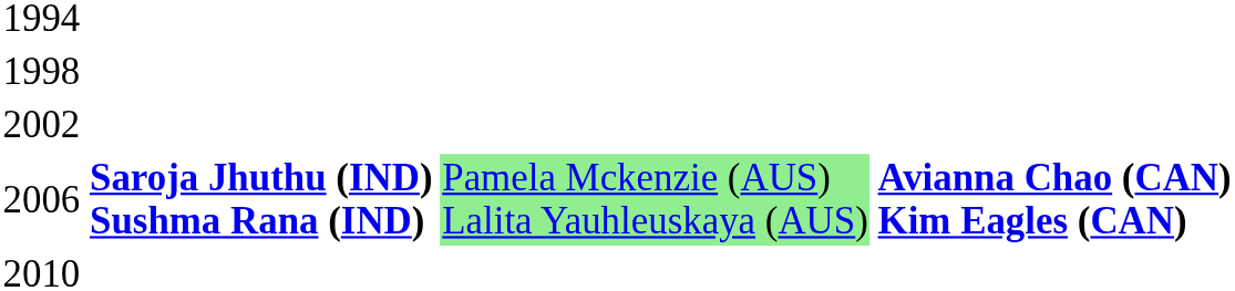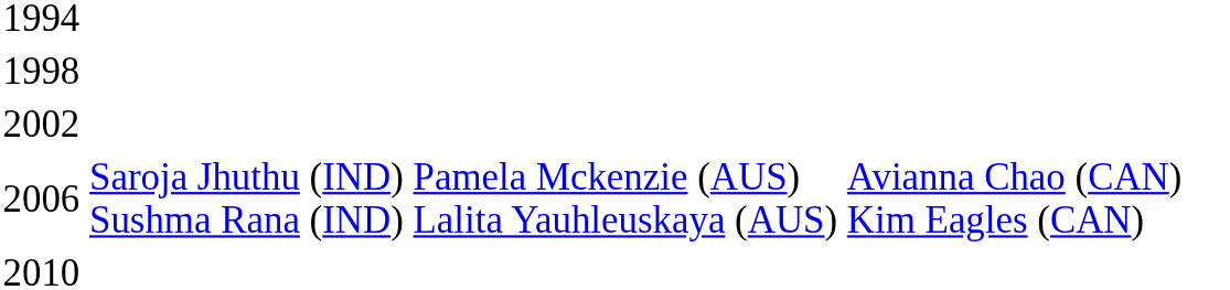2006 | column 2: bold -> normal
2006 | column 3: lightgreen background -> no background
2006 | column 4: bold -> normal
